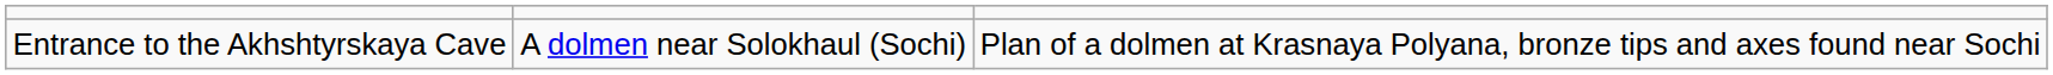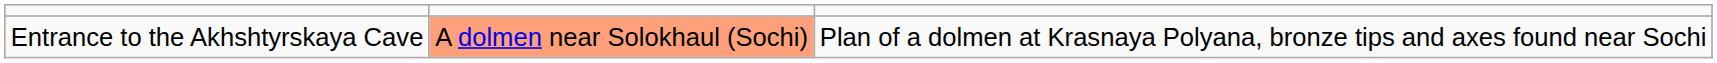Entrance to the Akhshtyrskaya Cave | column 2: no background -> lightsalmon background
